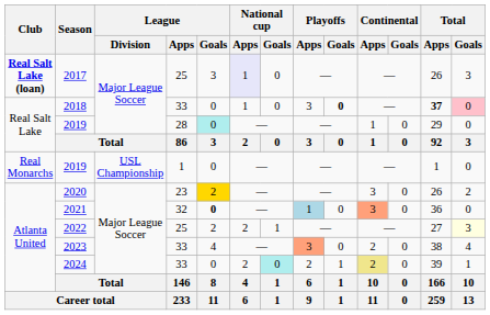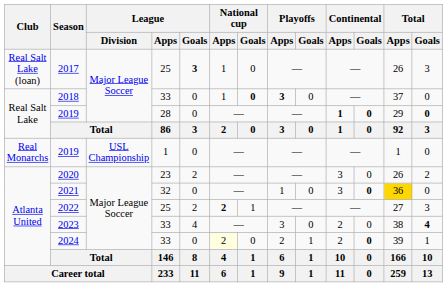2017 | Club: bold -> normal
2017 | League / Goals: normal -> bold
2017 | National cup / Apps: lavender background -> no background
2018 | National cup / Goals: normal -> bold
2018 | Playoffs / Apps: normal -> bold
2018 | Playoffs / Goals: bold -> normal
2018 | Total / Apps: bold -> normal
2018 | Total / Goals: pink background -> no background
2019 / 28 | League / Goals: paleturquoise background -> no background
2019 / 28 | Continental / Apps: normal -> bold
2019 / 28 | Continental / Goals: normal -> bold
2019 / 28 | Total / Goals: normal -> bold
2020 | League / Goals: gold background -> no background
2021 | League / Goals: bold -> normal
2021 | Playoffs / Apps: lightblue background -> no background
2021 | Continental / Apps: lightsalmon background -> no background
2021 | Continental / Goals: normal -> bold
2021 | Total / Apps: no background -> gold background
2022 | National cup / Apps: normal -> bold
2022 | Total / Goals: lightyellow background -> no background
2023 | Playoffs / Apps: lightsalmon background -> no background
2023 | Total / Goals: normal -> bold
2024 | National cup / Apps: no background -> lightyellow background
2024 | National cup / Goals: paleturquoise background -> no background
2024 | Continental / Apps: khaki background -> no background
2024 | Continental / Goals: normal -> bold
